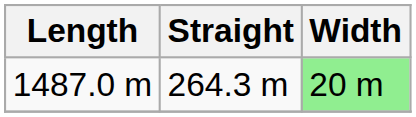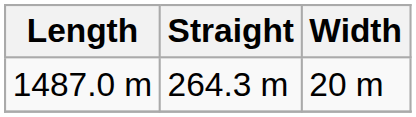1487.0 m | Width: lightgreen background -> no background
